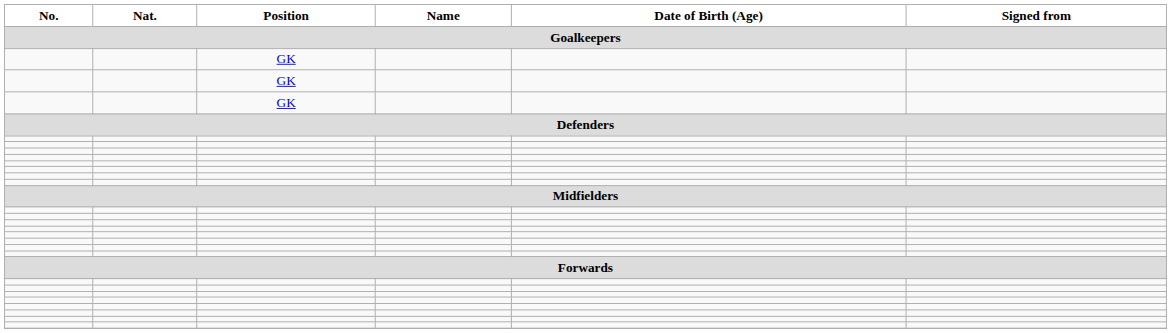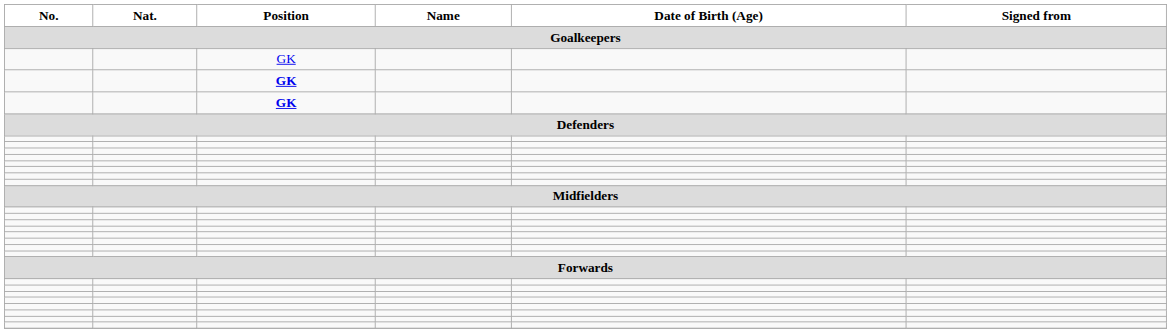row 4 | Position: normal -> bold
row 5 | Position: normal -> bold
